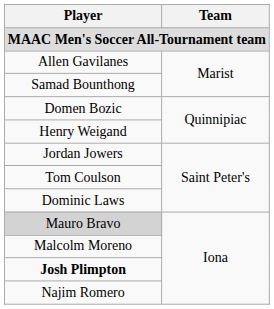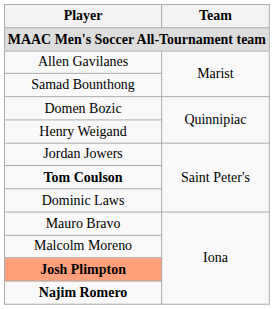Tom Coulson | Player: normal -> bold
Mauro Bravo | Player: lightgrey background -> no background
Josh Plimpton | Player: no background -> lightsalmon background
Najim Romero | Player: normal -> bold
